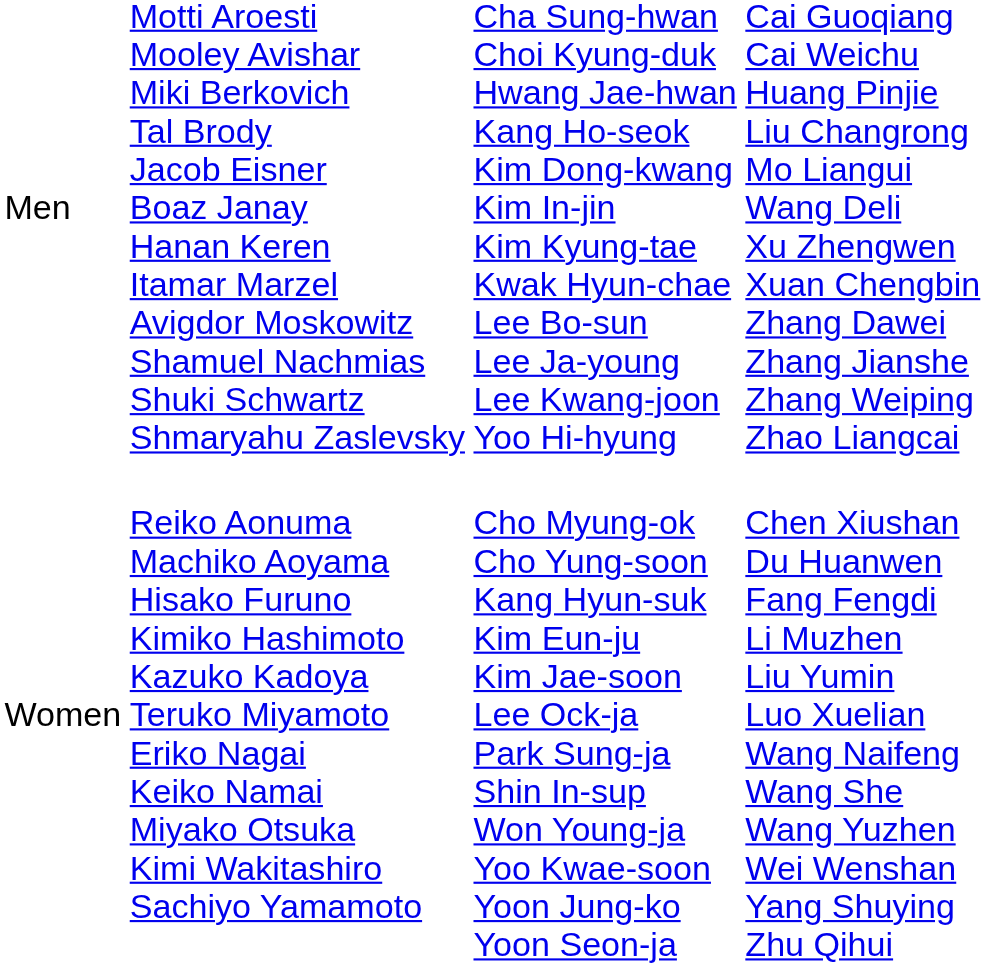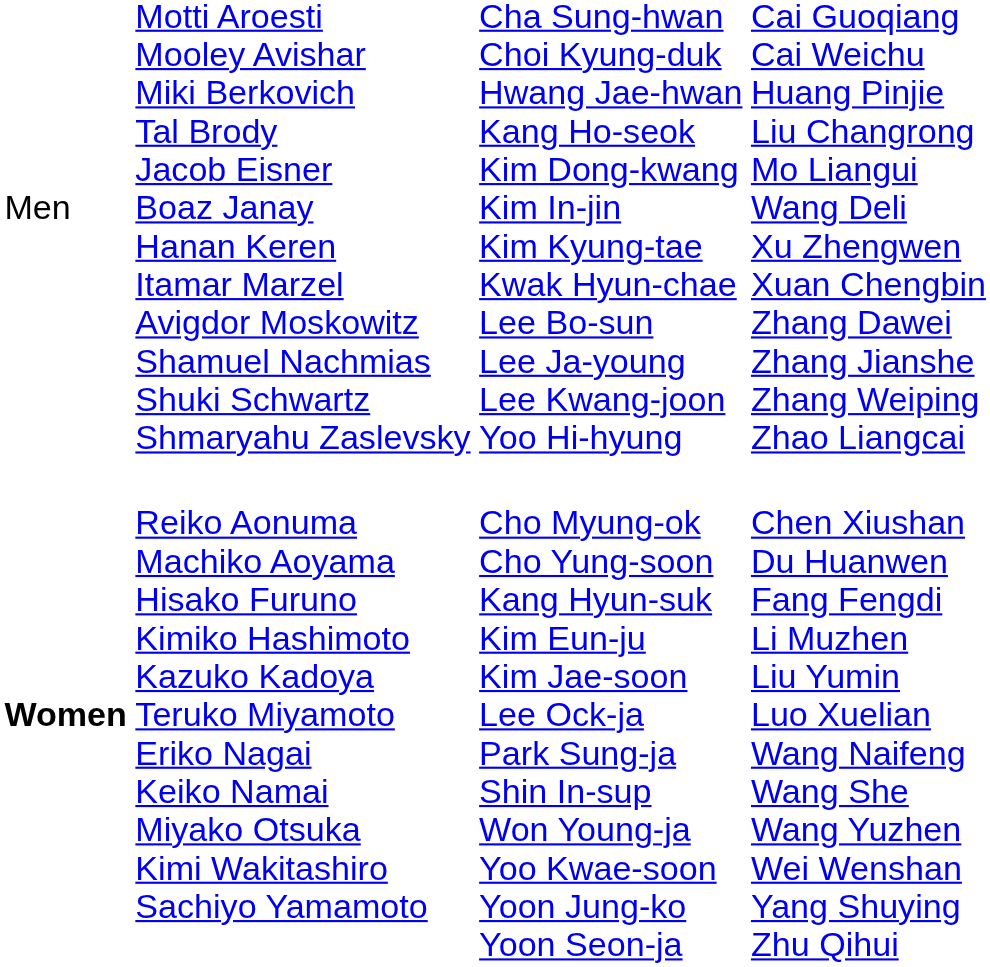Women | column 1: normal -> bold
